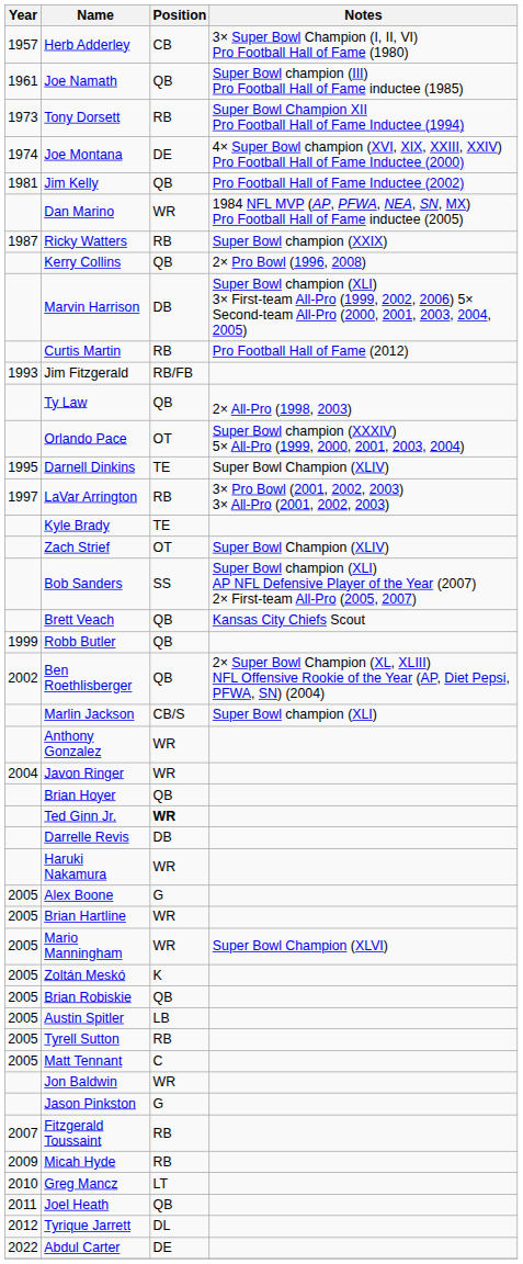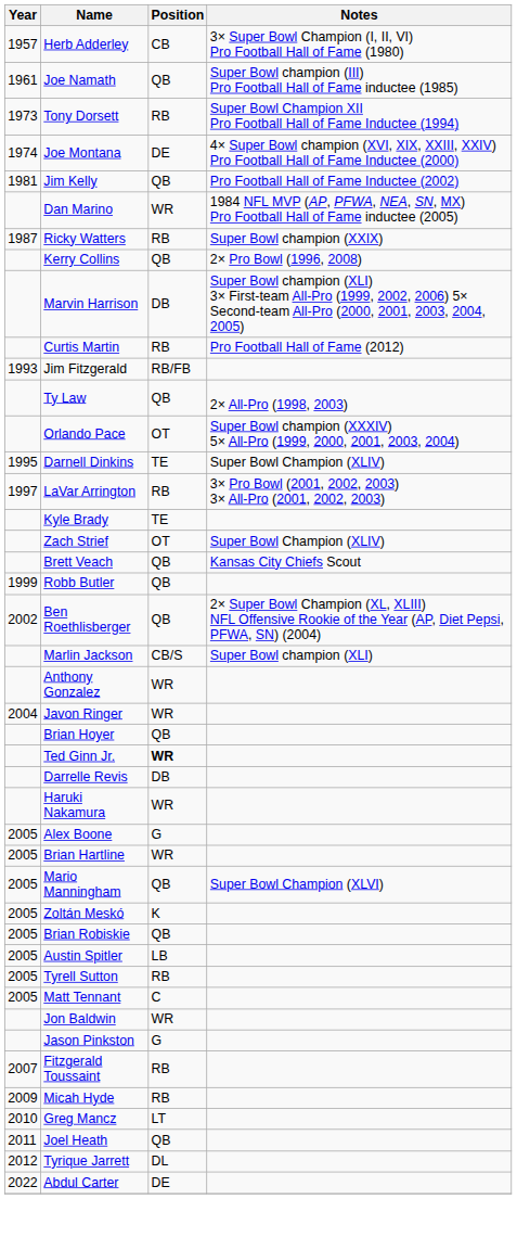- row: Bob Sanders | SS | Super Bowl champion (XLI) AP NFL Defensive Player of the Year (2007) 2× First-team All-Pro (2005, 2007)
Mario Manningham | Position: WR -> QB
